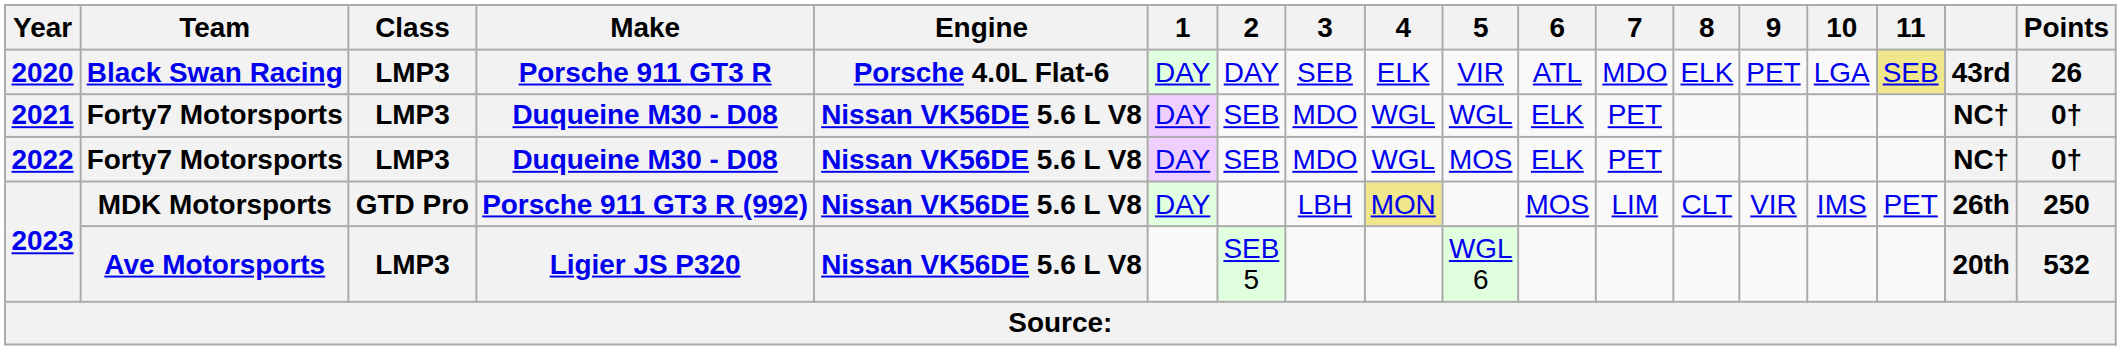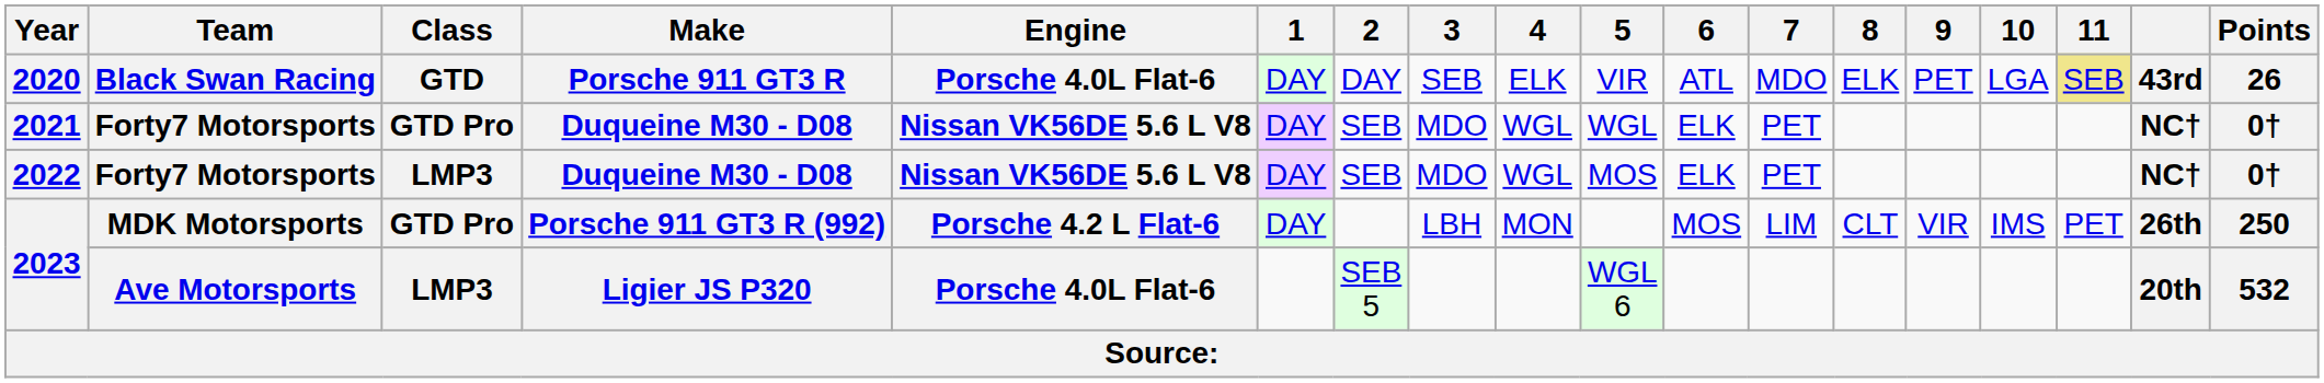2020 | Class: LMP3 -> GTD
2021 | Class: LMP3 -> GTD Pro
2023 / MDK Motorsports | Engine: Nissan VK56DE 5.6 L V8 -> Porsche 4.2 L Flat-6
2023 / MDK Motorsports | 4: khaki background -> no background
2023 / Ave Motorsports | Engine: Nissan VK56DE 5.6 L V8 -> Porsche 4.0L Flat-6
